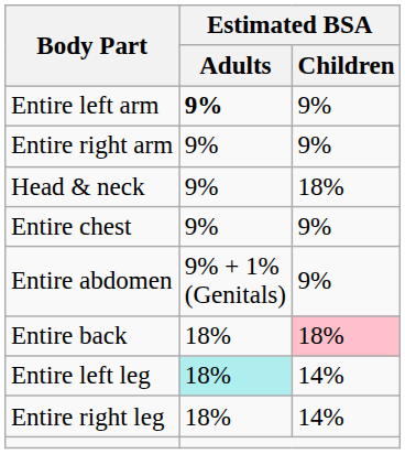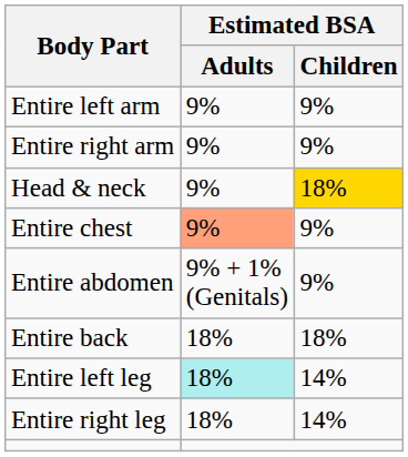Entire left arm | Estimated BSA / Adults: bold -> normal
Head & neck | Estimated BSA / Children: no background -> gold background
Entire chest | Estimated BSA / Adults: no background -> lightsalmon background
Entire back | Estimated BSA / Children: pink background -> no background
